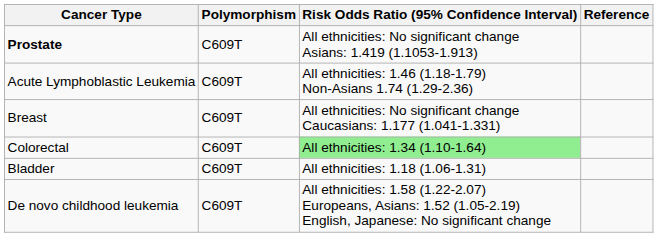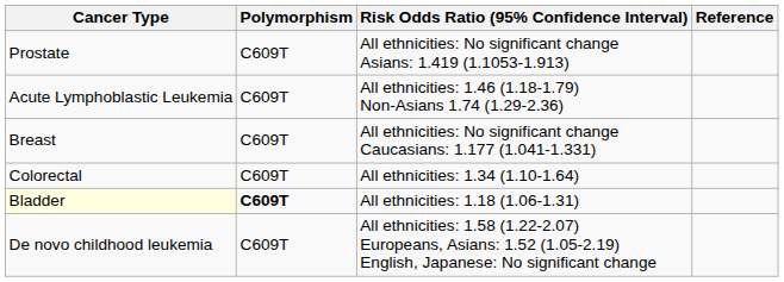row 2 | Cancer Type: bold -> normal
row 5 | Risk Odds Ratio (95% Confidence Interval): lightgreen background -> no background
row 6 | Cancer Type: no background -> lightyellow background
row 6 | Polymorphism: normal -> bold
